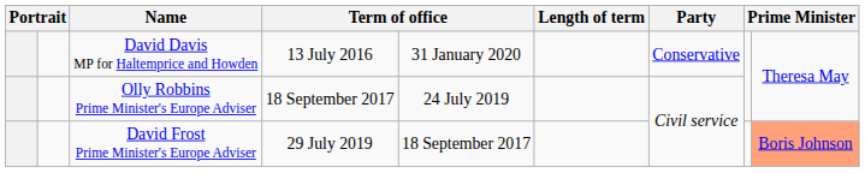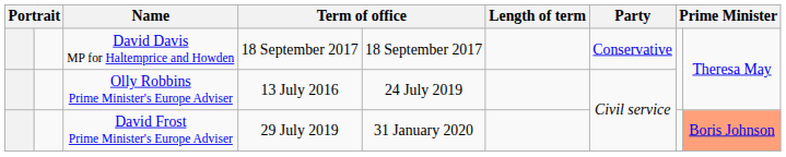David Davis MP for Haltemprice and Howden | column 4: 13 July 2016 -> 18 September 2017
David Davis MP for Haltemprice and Howden | column 5: 31 January 2020 -> 18 September 2017
Olly Robbins Prime Minister's Europe Adviser | column 4: 18 September 2017 -> 13 July 2016
David Frost Prime Minister's Europe Adviser | column 5: 18 September 2017 -> 31 January 2020
